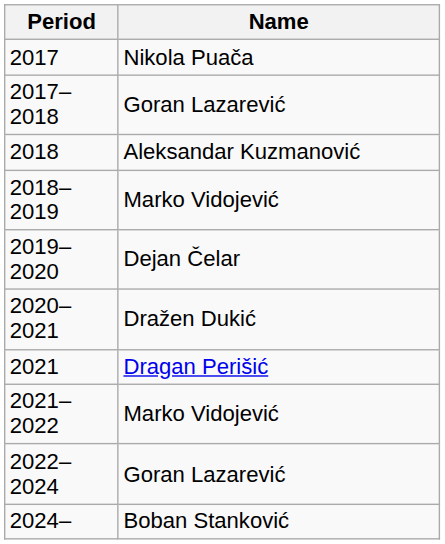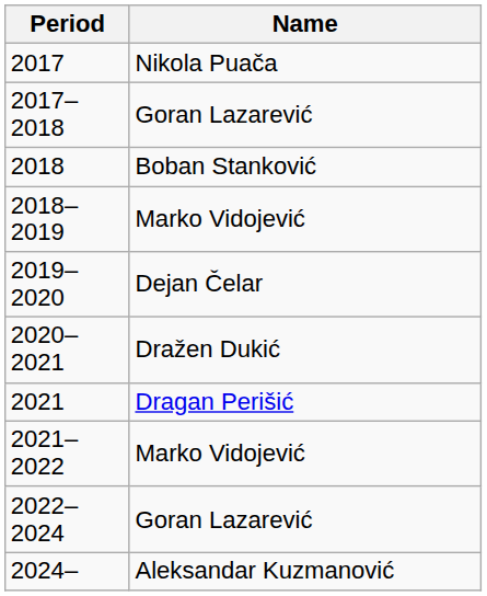2018 | Name: Aleksandar Kuzmanović -> Boban Stanković
2024– | Name: Boban Stanković -> Aleksandar Kuzmanović
